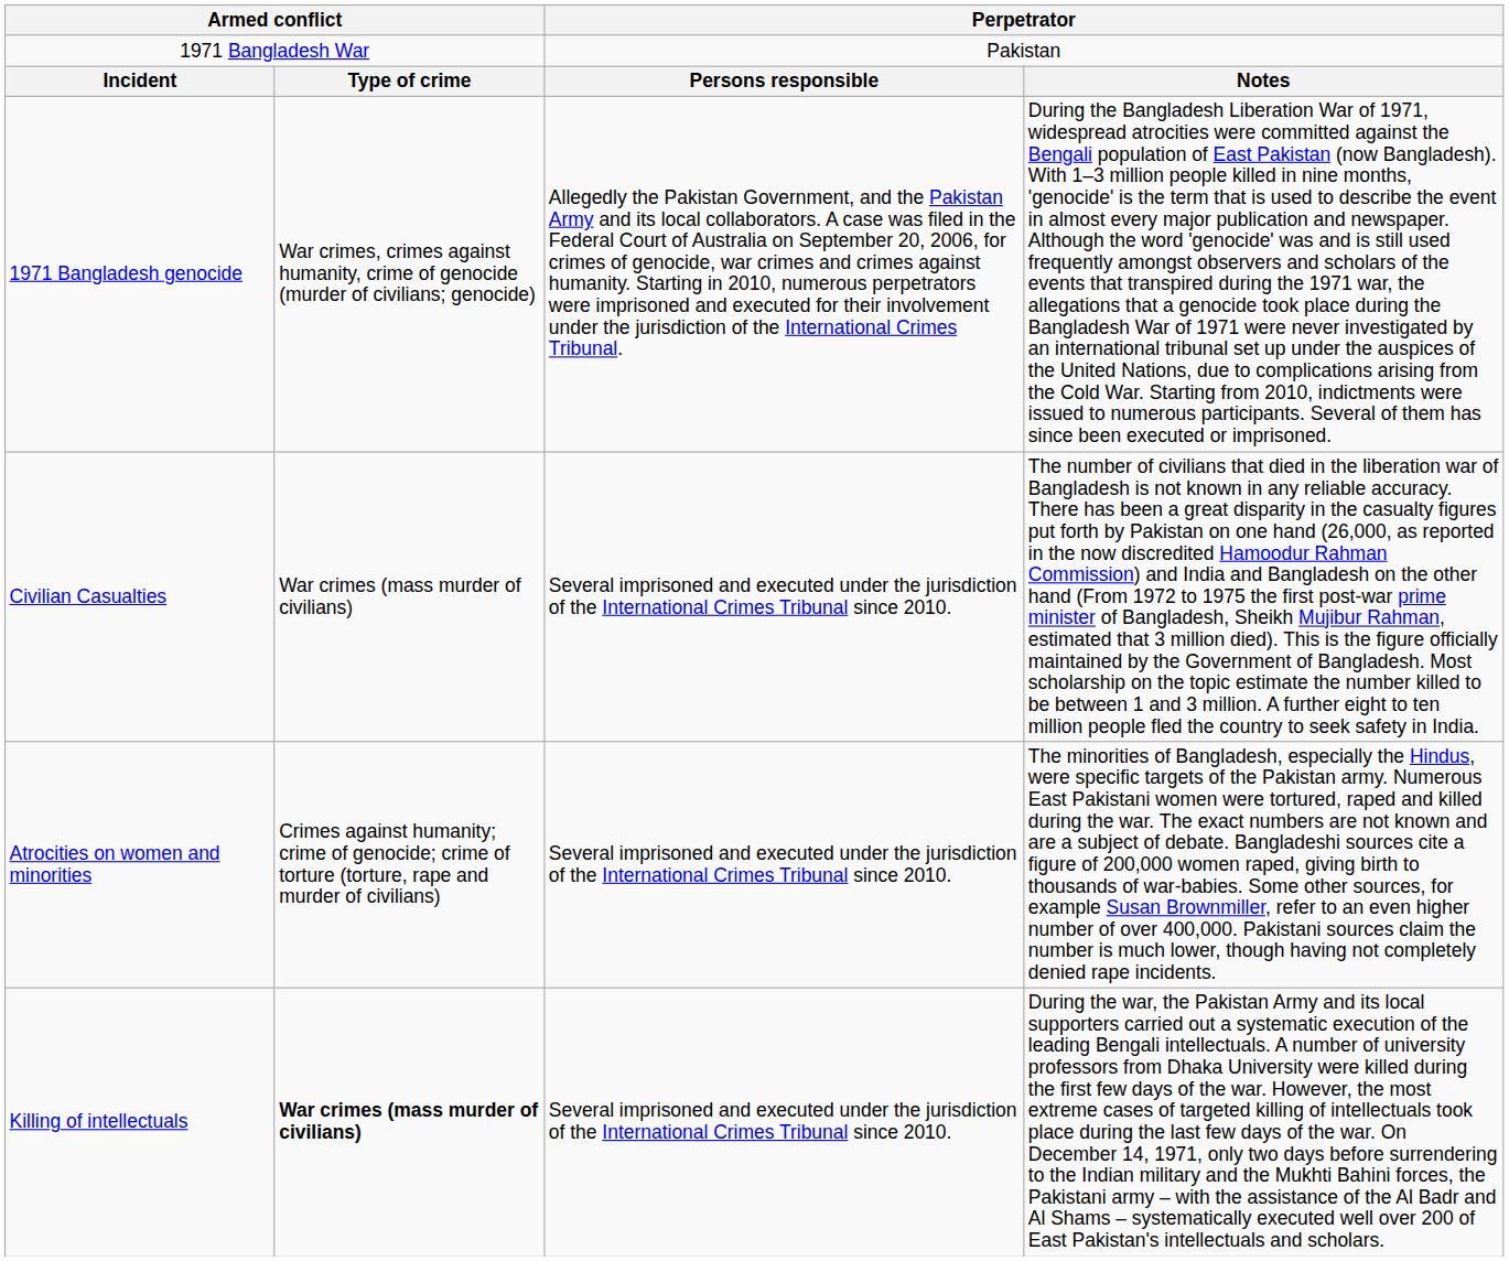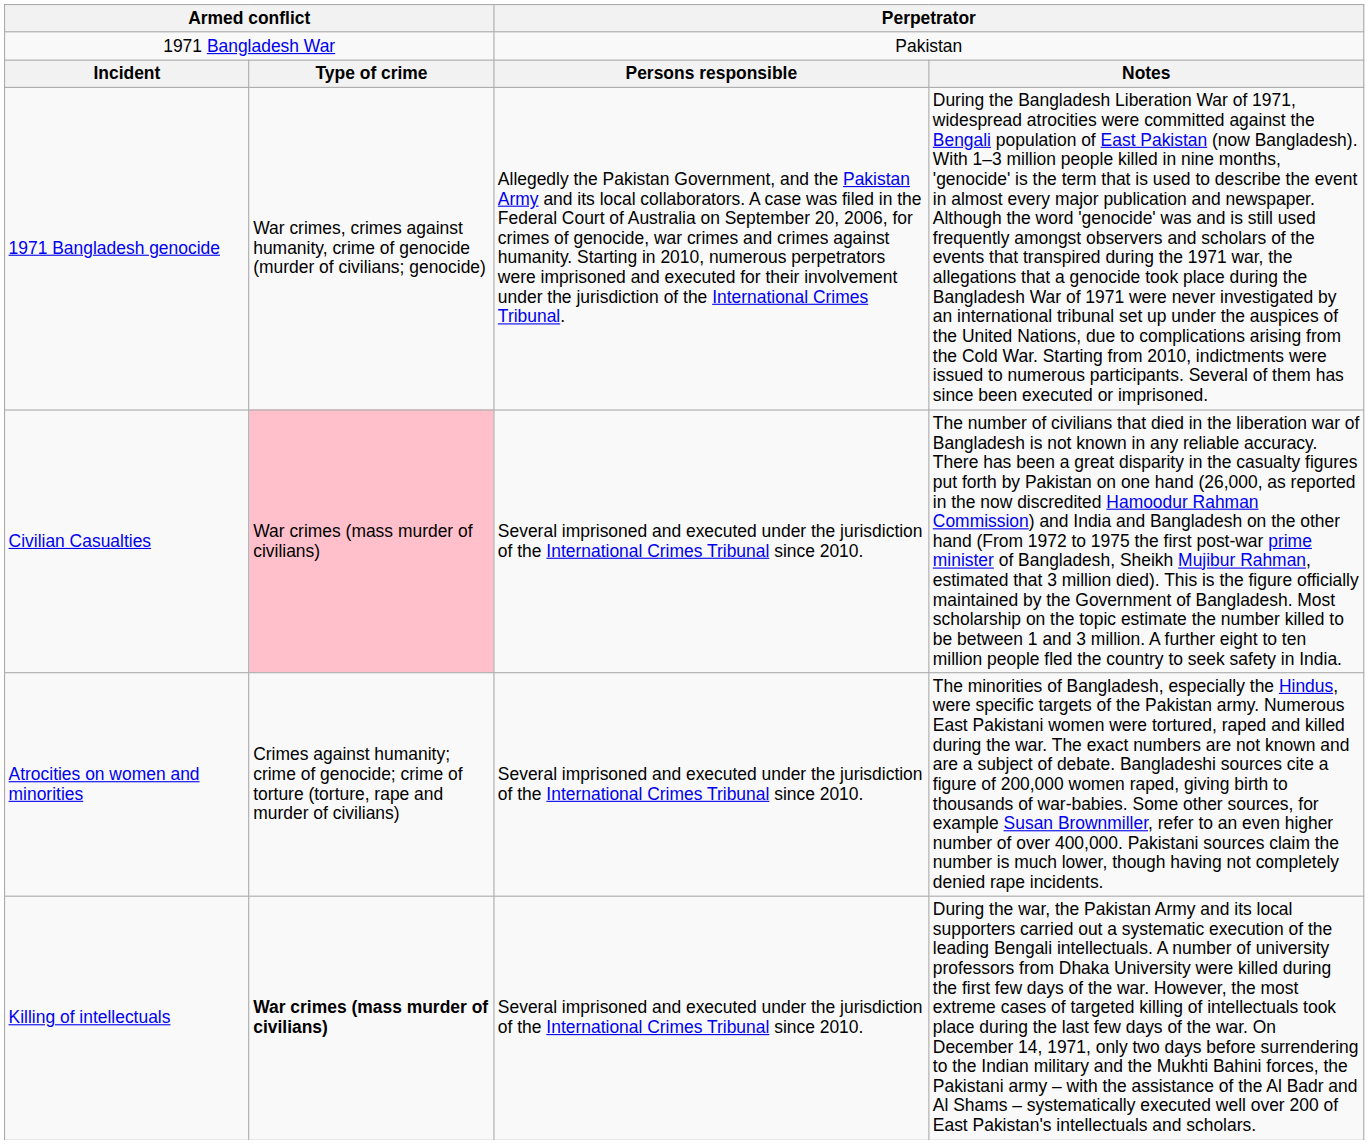Civilian Casualties | column 2: no background -> pink background
